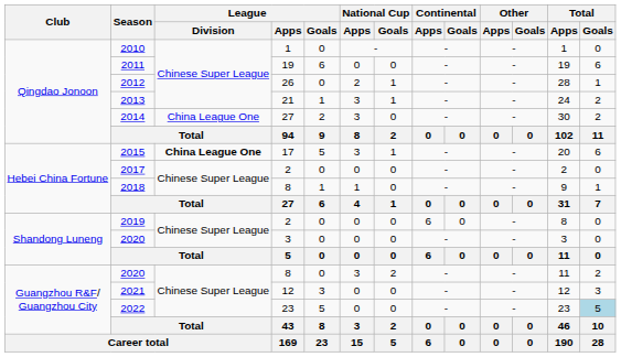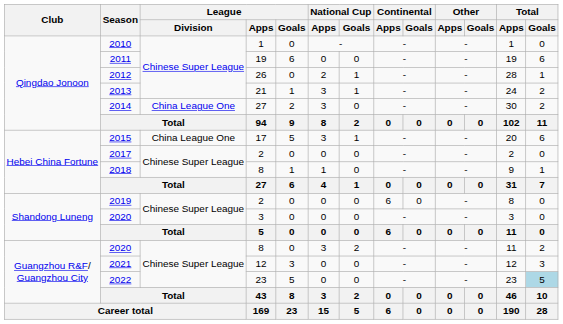2015 | League / Division: bold -> normal
